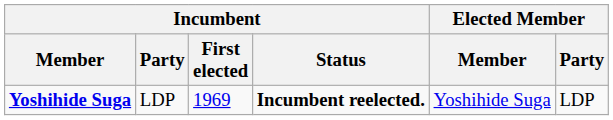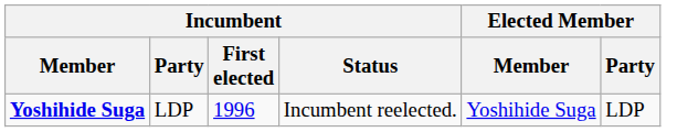row 3 | Incumbent / First elected: 1969 -> 1996
row 3 | Incumbent / Status: bold -> normal
